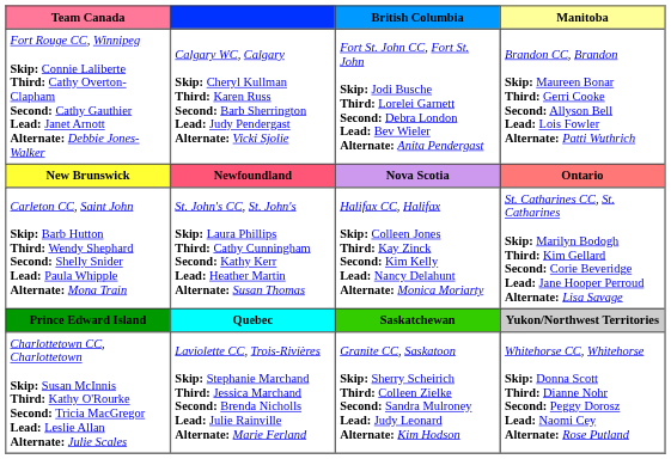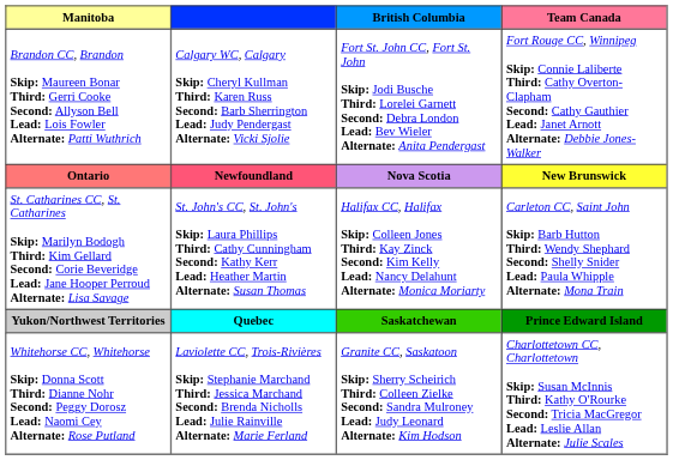columns swapped: Team Canada <-> Manitoba
